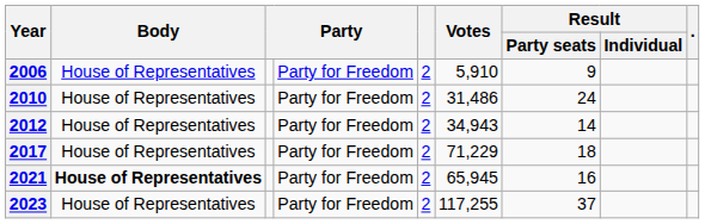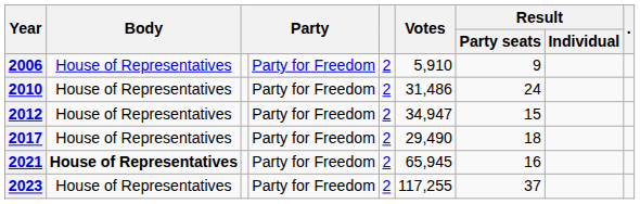2012 | Votes: 34,943 -> 34,947
2012 | Result / Party seats: 14 -> 15
2017 | Votes: 71,229 -> 29,490
